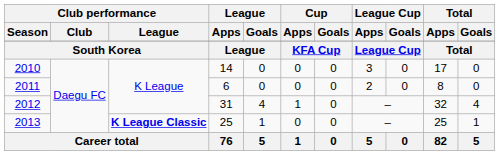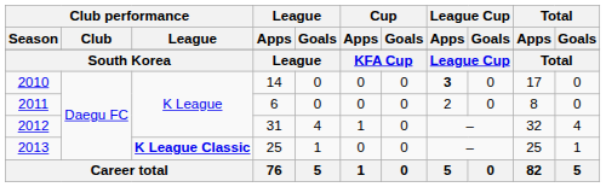2010 | League Cup / Apps: normal -> bold
